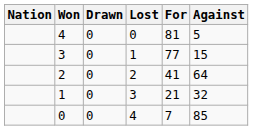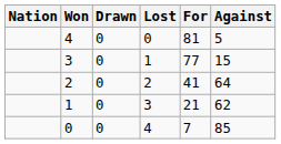row 5 | Against: 32 -> 62
